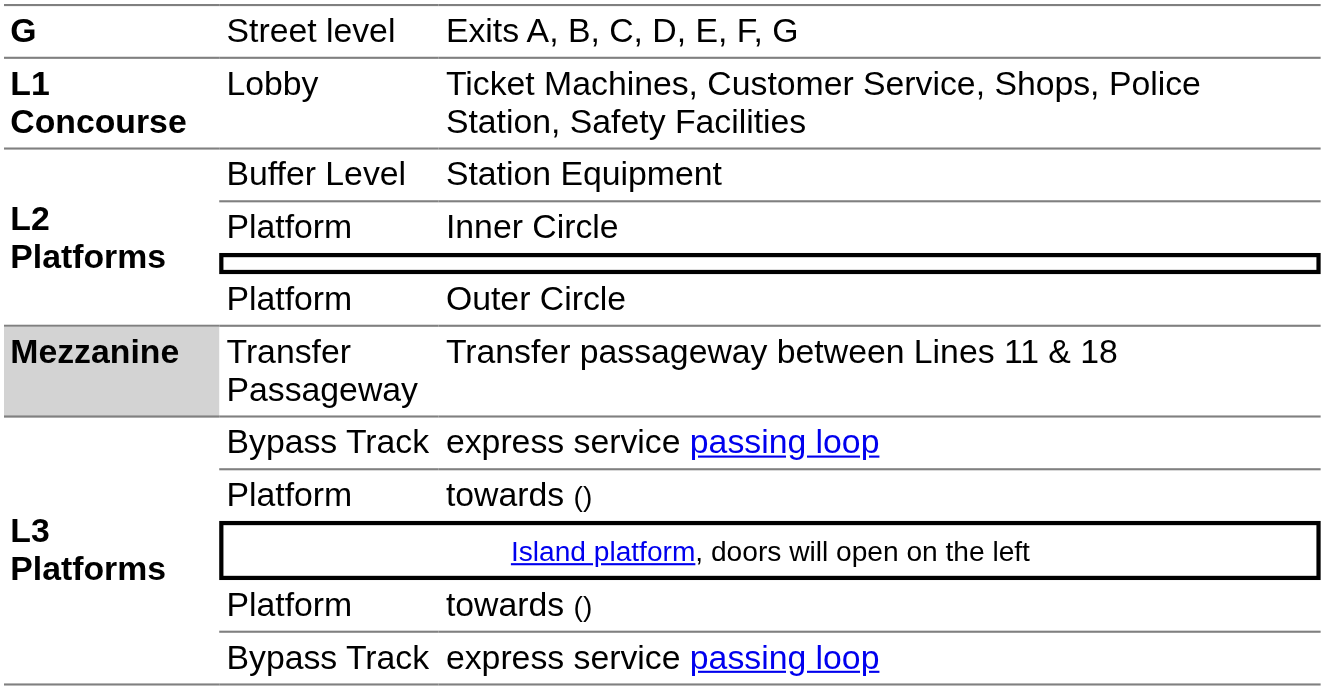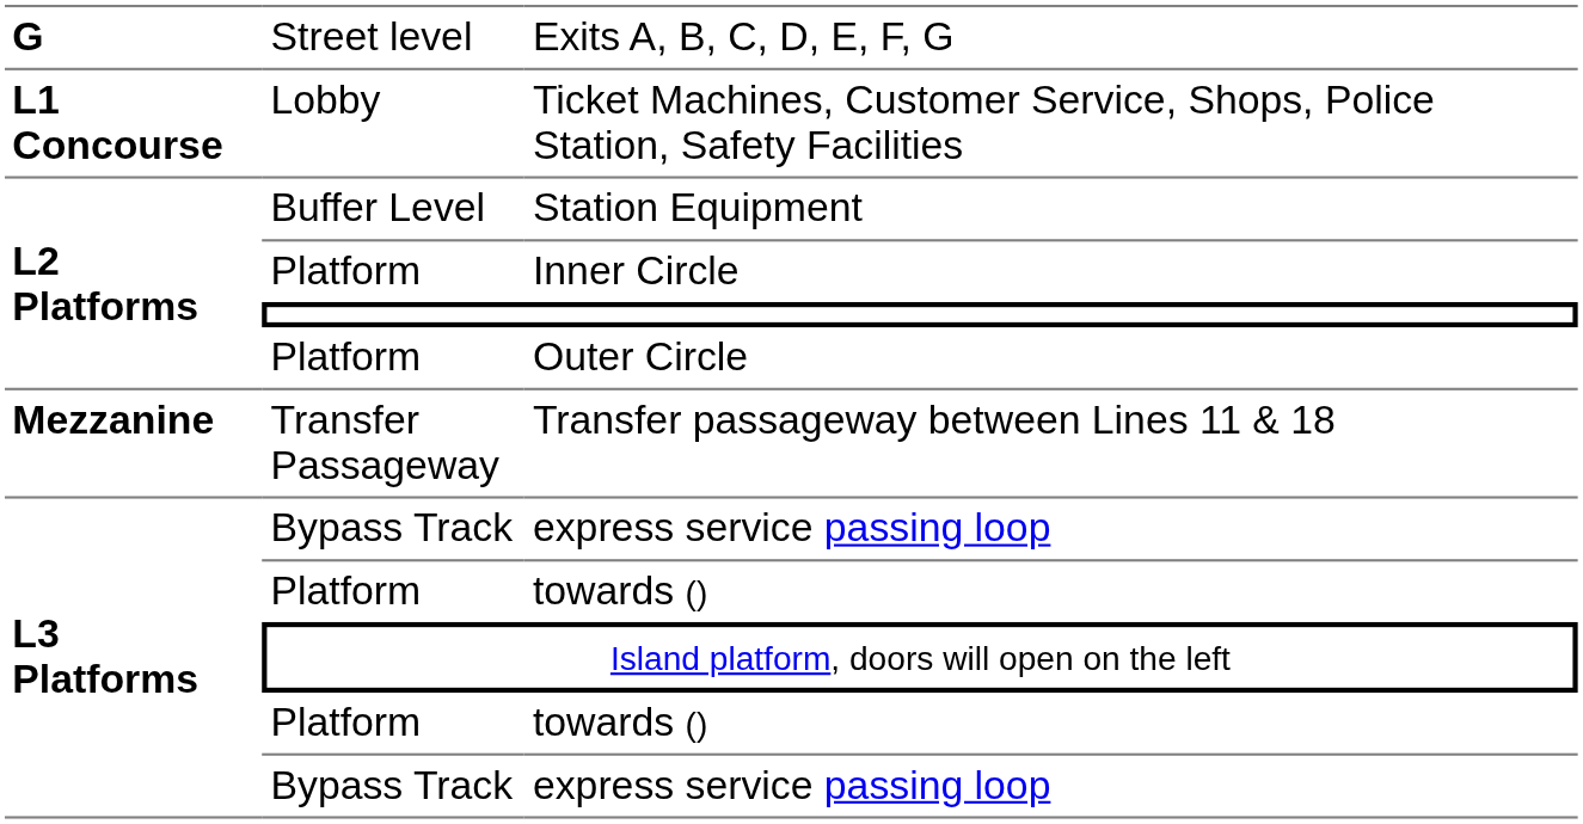Transfer passageway between Lines 11 & 18 | column 1: lightgrey background -> no background
